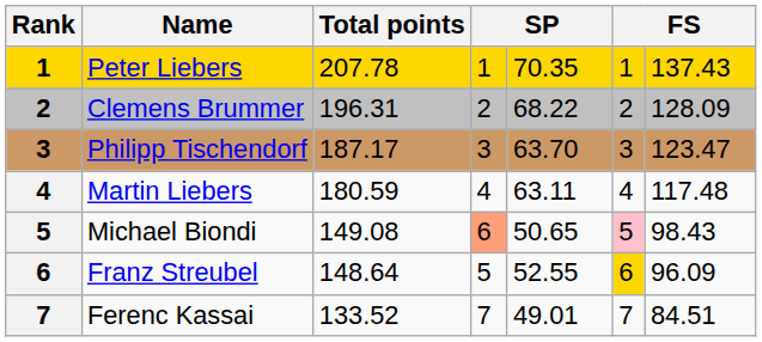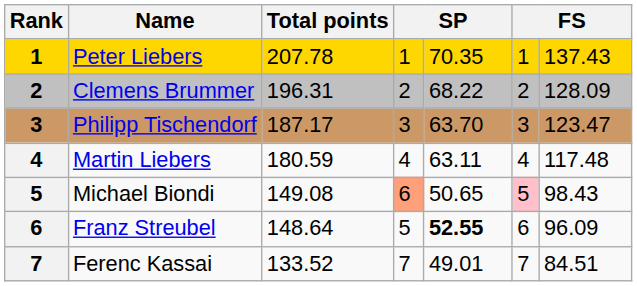Franz Streubel | column 5: normal -> bold
Franz Streubel | column 6: gold background -> no background
